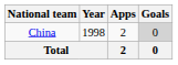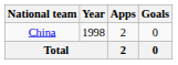China | Goals: lightgrey background -> no background
